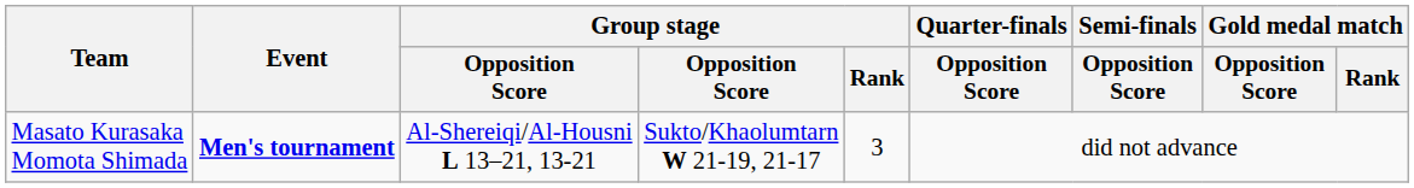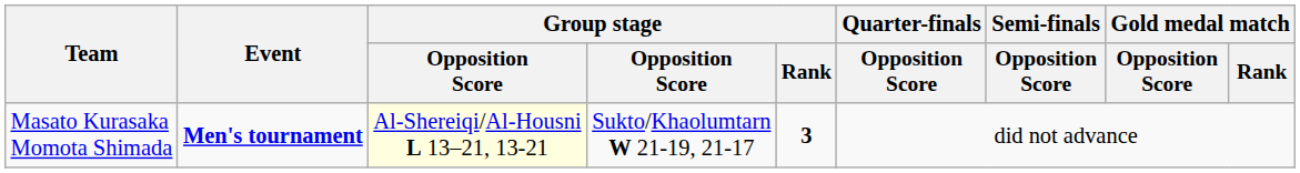Masato Kurasaka Momota Shimada | column 3: no background -> lightyellow background
Masato Kurasaka Momota Shimada | Group stage / Rank: normal -> bold
